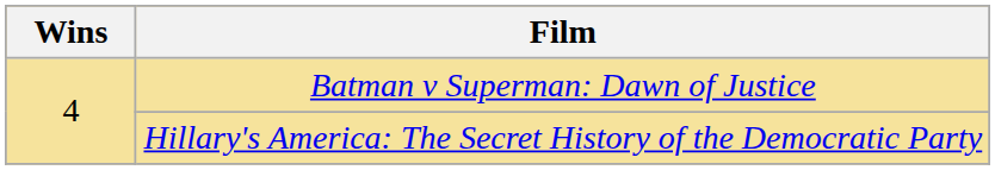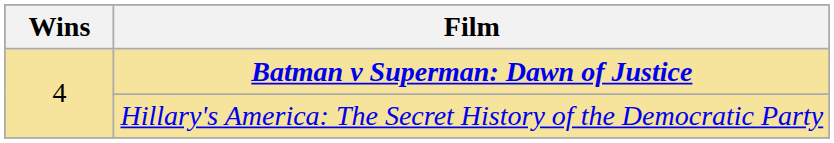Batman v Superman: Dawn of Justice | Film: normal -> bold
